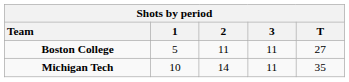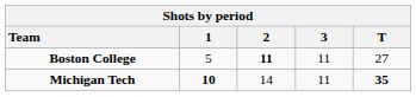Boston College | 2: normal -> bold
Michigan Tech | 1: normal -> bold
Michigan Tech | T: normal -> bold
